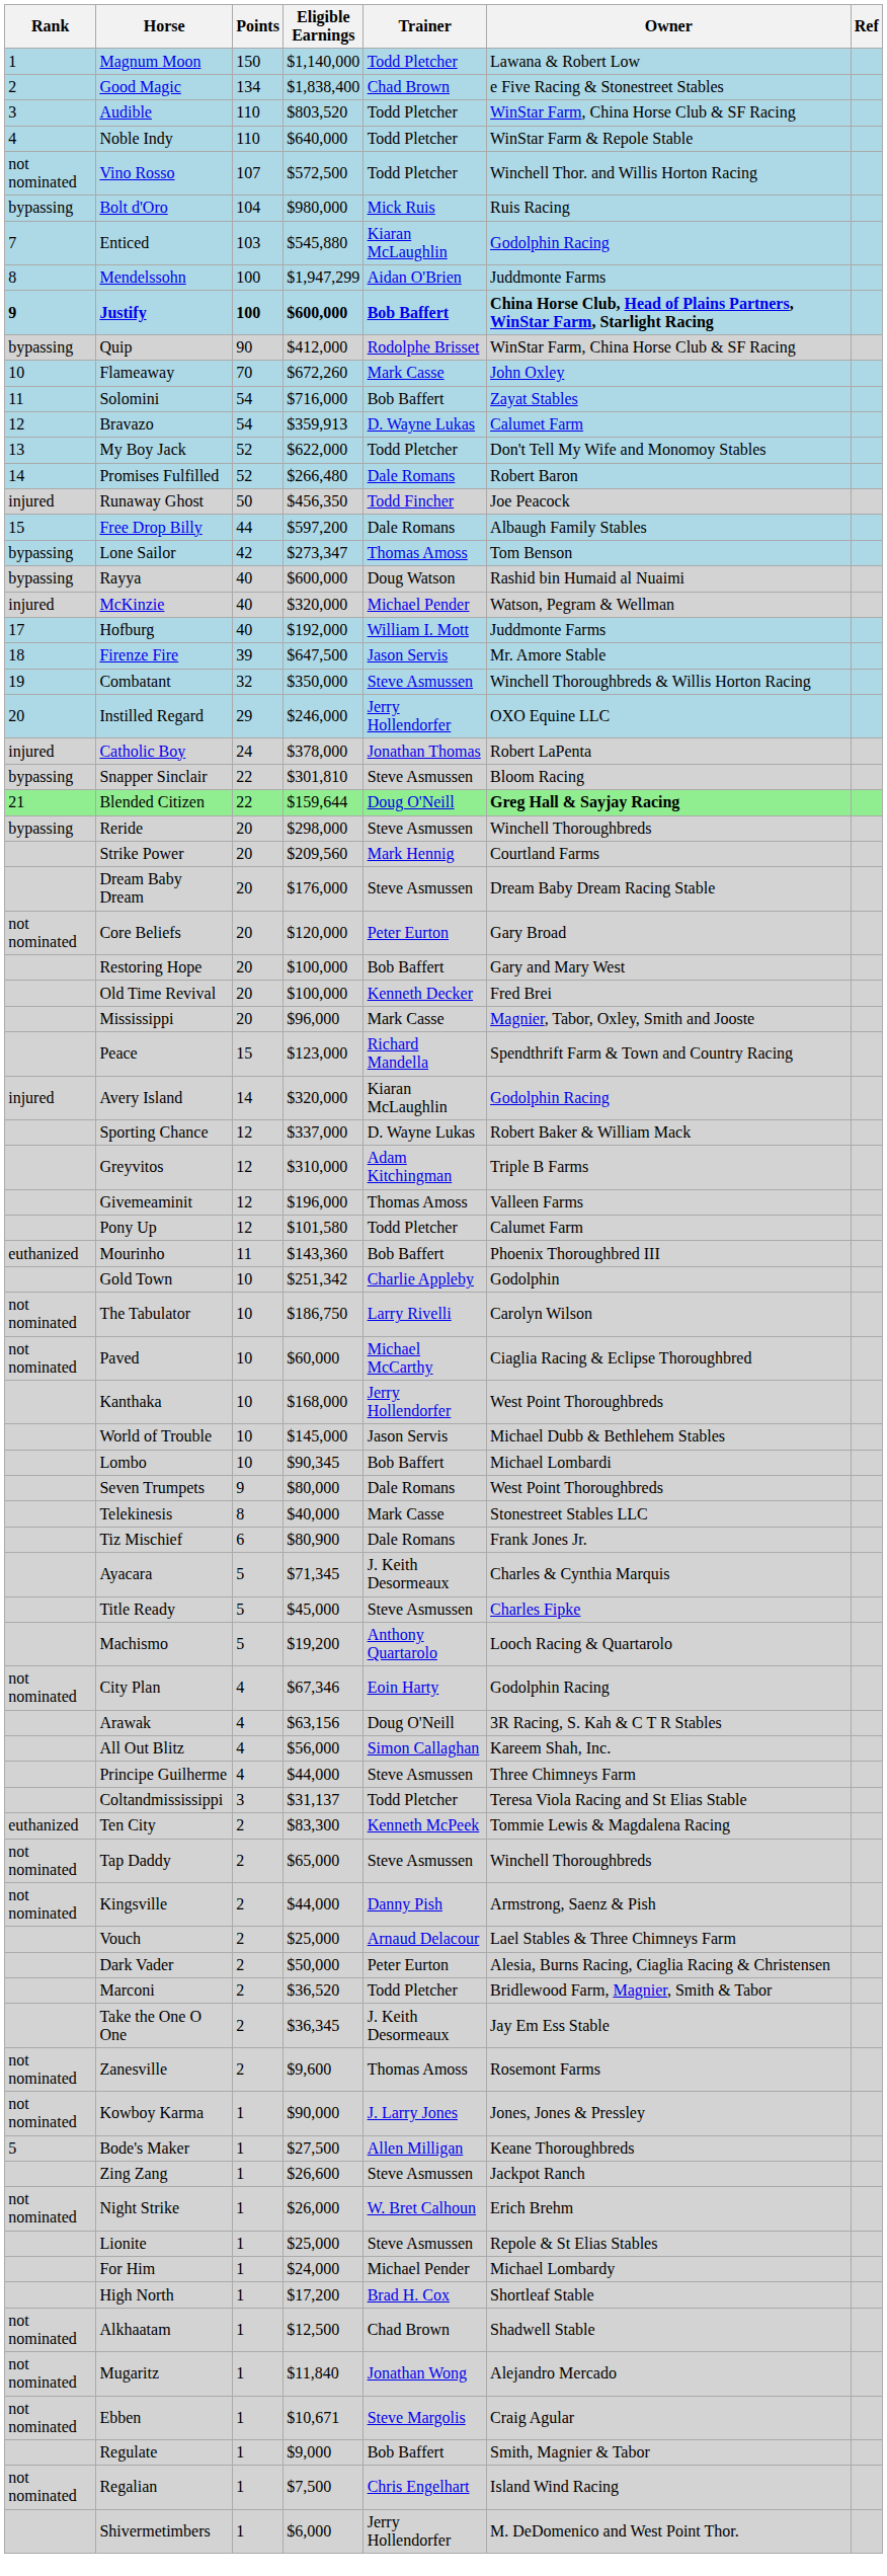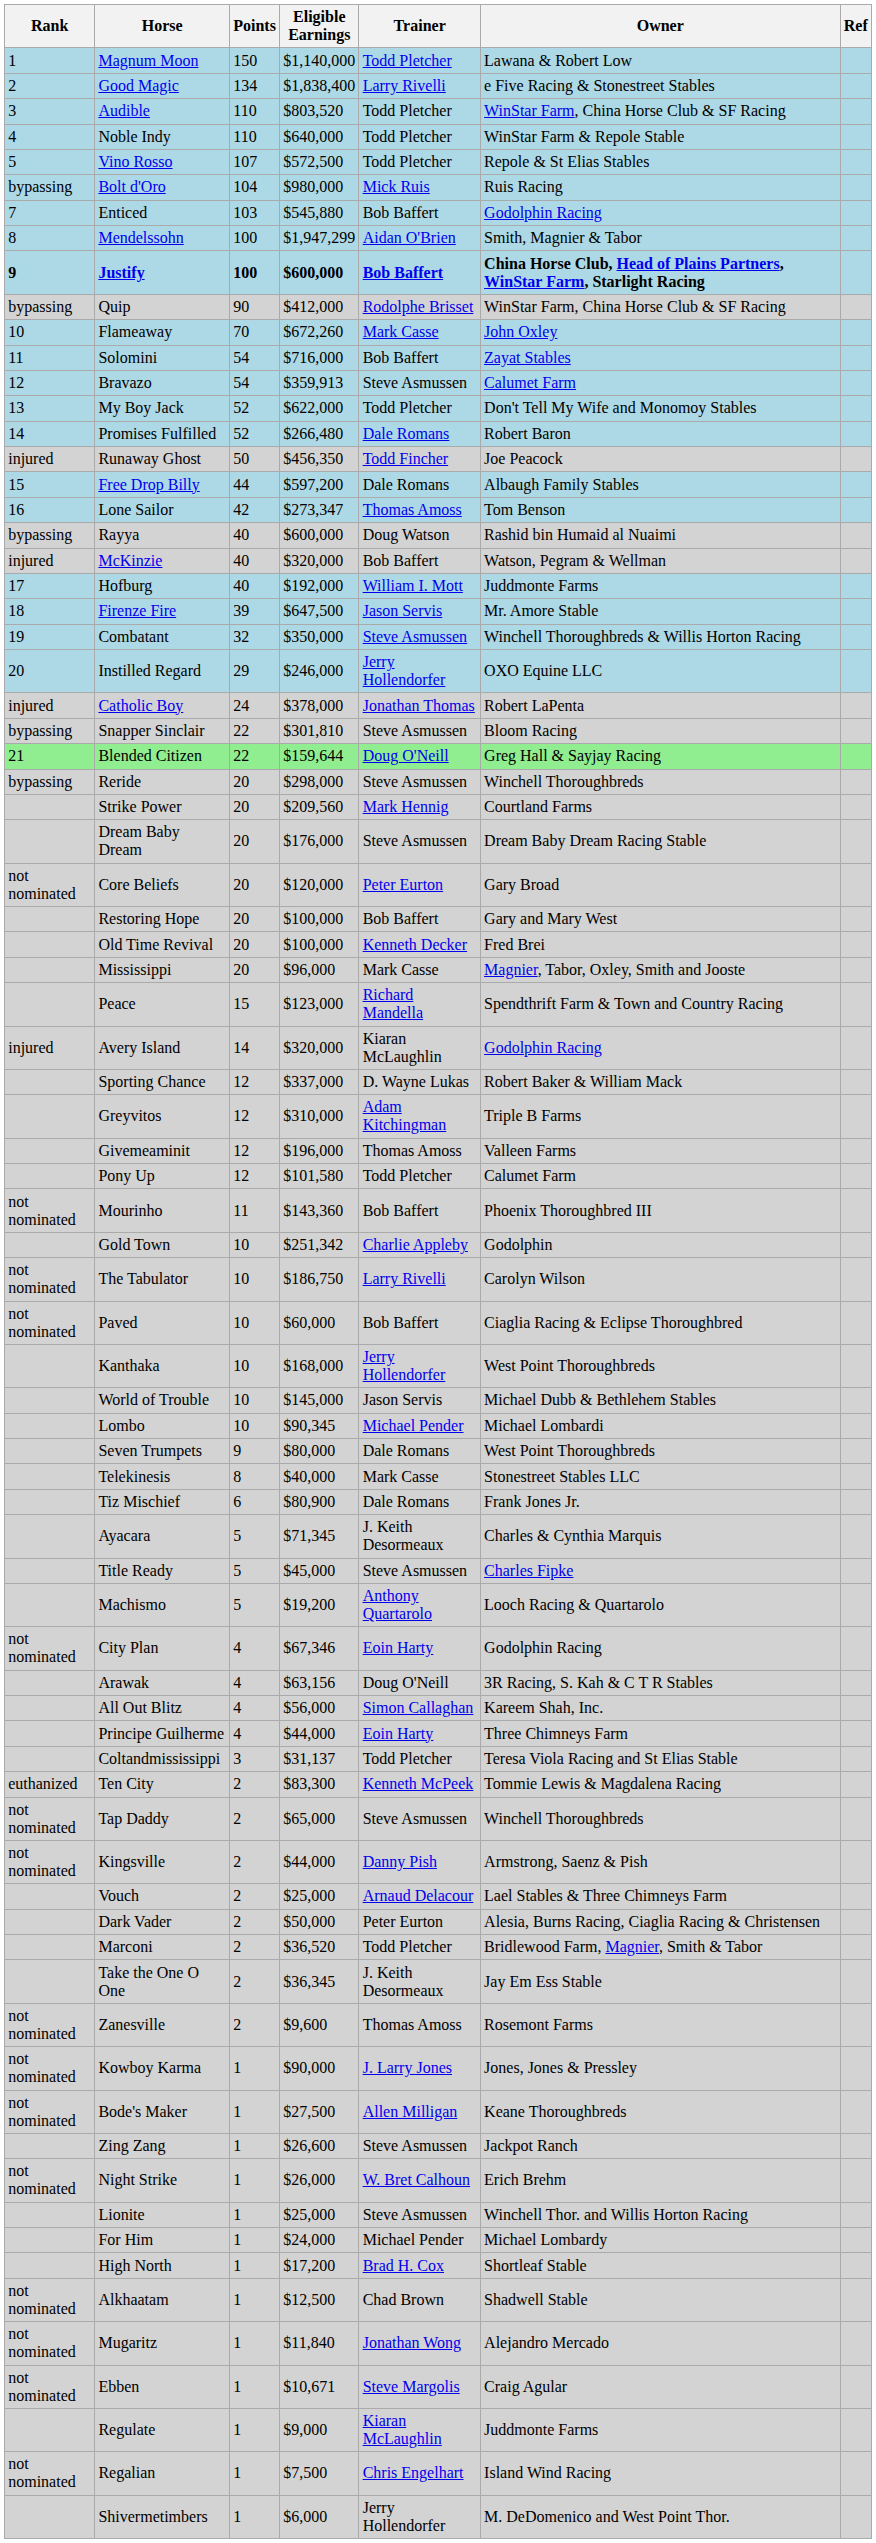Good Magic | Trainer: Chad Brown -> Larry Rivelli
Vino Rosso | Rank: not nominated -> 5
Vino Rosso | Owner: Winchell Thor. and Willis Horton Racing -> Repole & St Elias Stables
Enticed | Trainer: Kiaran McLaughlin -> Bob Baffert
Mendelssohn | Owner: Juddmonte Farms -> Smith, Magnier & Tabor
Bravazo | Trainer: D. Wayne Lukas -> Steve Asmussen
Lone Sailor | Rank: bypassing -> 16
McKinzie | Trainer: Michael Pender -> Bob Baffert
Blended Citizen | Owner: bold -> normal
Mourinho | Rank: euthanized -> not nominated
Paved | Trainer: Michael McCarthy -> Bob Baffert
Lombo | Trainer: Bob Baffert -> Michael Pender
Principe Guilherme | Trainer: Steve Asmussen -> Eoin Harty
Bode's Maker | Rank: 5 -> not nominated
Lionite | Owner: Repole & St Elias Stables -> Winchell Thor. and Willis Horton Racing
Regulate | Trainer: Bob Baffert -> Kiaran McLaughlin
Regulate | Owner: Smith, Magnier & Tabor -> Juddmonte Farms
